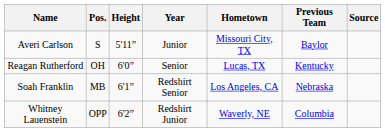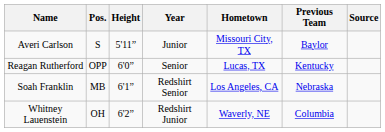Reagan Rutherford | Pos.: OH -> OPP
Whitney Lauenstein | Pos.: OPP -> OH
